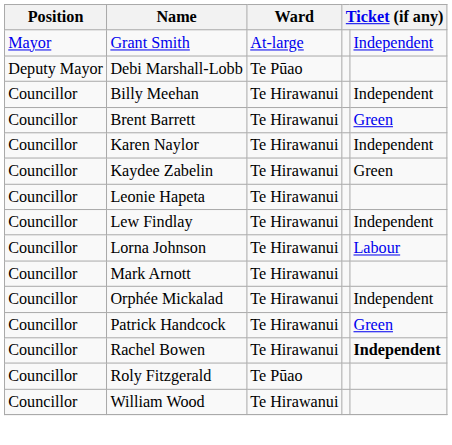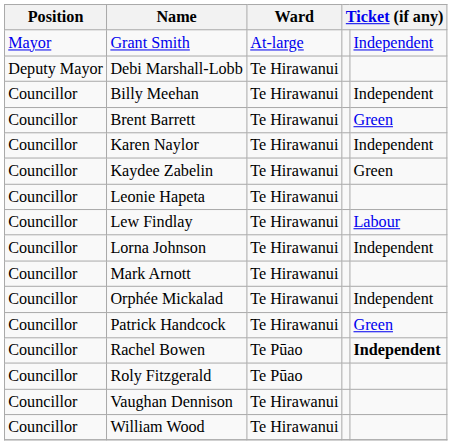Debi Marshall-Lobb | Ward: Te Pūao -> Te Hirawanui
Lew Findlay | column 5: Independent -> Labour
Lorna Johnson | column 5: Labour -> Independent
Rachel Bowen | Ward: Te Hirawanui -> Te Pūao
+ row: Councillor | Vaughan Dennison | Te Hirawanui
